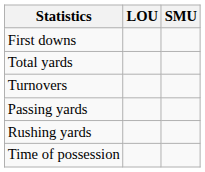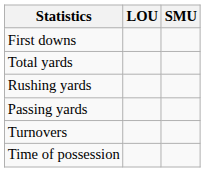rows swapped: Rushing yards <-> Turnovers
